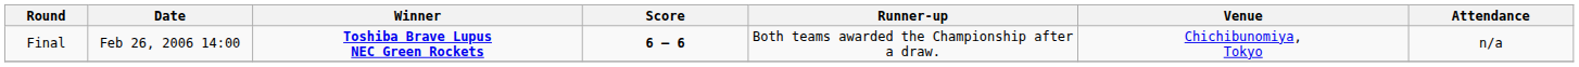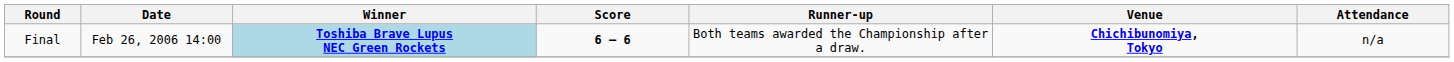Final | Winner: no background -> lightblue background
Final | Venue: normal -> bold
